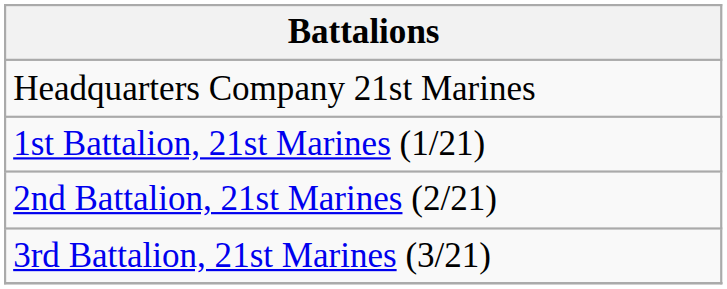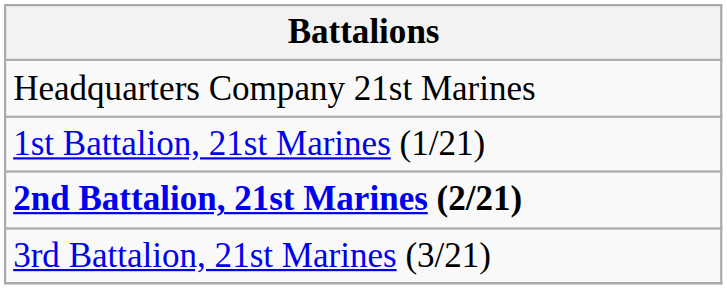row 4 | column 1: normal -> bold
